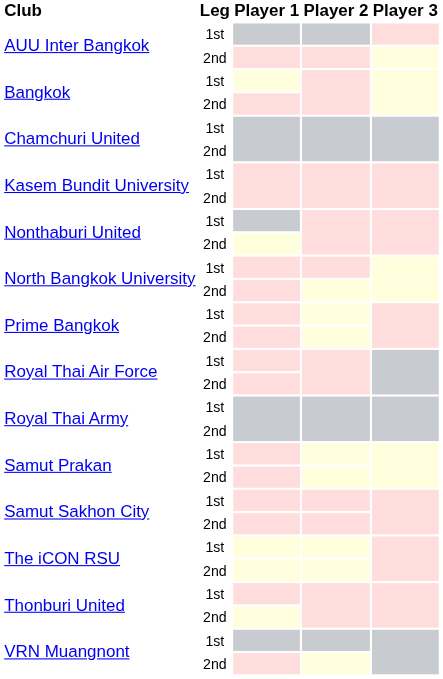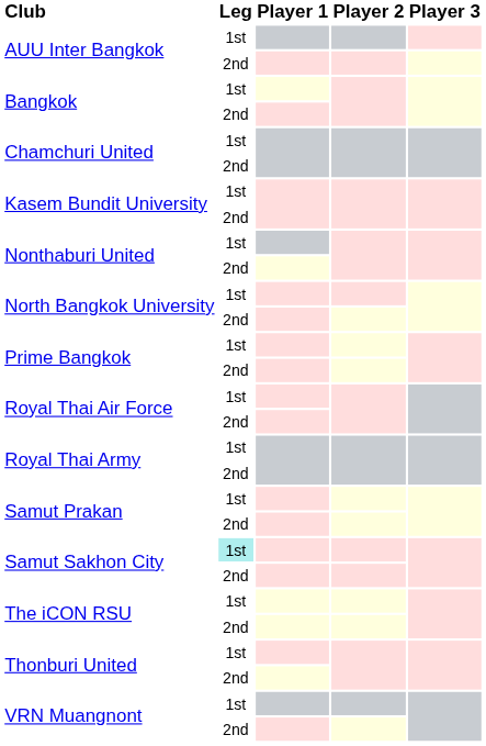Samut Sakhon City / 1st | Leg: no background -> paleturquoise background
